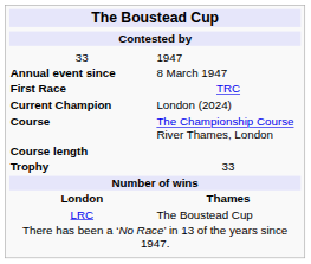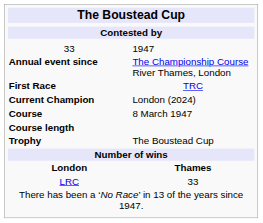row 4 | column 2: 8 March 1947 -> The Championship Course River Thames, London
row 7 | column 2: The Championship Course River Thames, London -> 8 March 1947
row 9 | column 2: 33 -> The Boustead Cup
row 12 | column 2: The Boustead Cup -> 33
